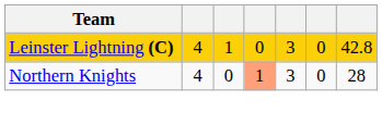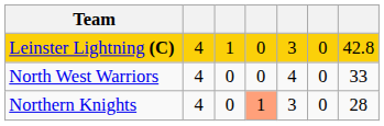+ row: North West Warriors | 4 | 0 | 0 | 4 | 0 | 33
